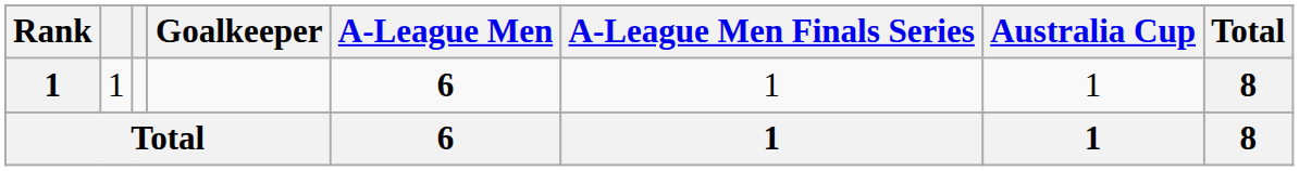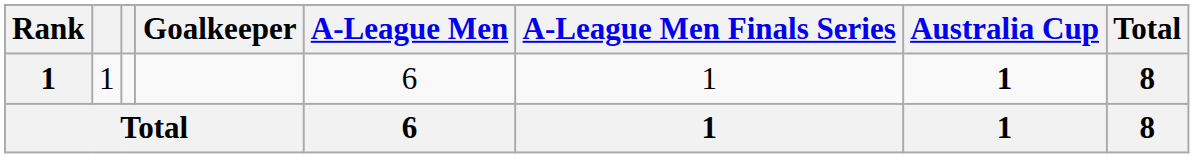row 2 | A-League Men: bold -> normal
row 2 | Australia Cup: normal -> bold
